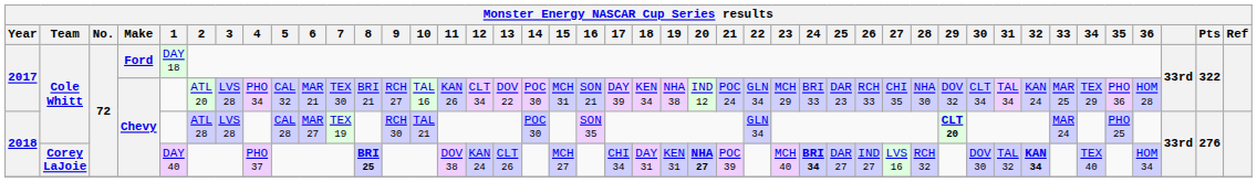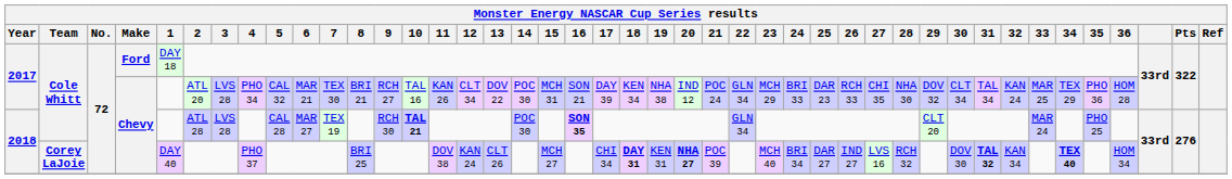2018 / Cole Whitt | 10: normal -> bold
2018 / Cole Whitt | 16: normal -> bold
2018 / Cole Whitt | 29: bold -> normal
2018 / Corey LaJoie | 8: bold -> normal
2018 / Corey LaJoie | 18: normal -> bold
2018 / Corey LaJoie | 24: bold -> normal
2018 / Corey LaJoie | 31: normal -> bold
2018 / Corey LaJoie | 32: bold -> normal
2018 / Corey LaJoie | 34: normal -> bold
